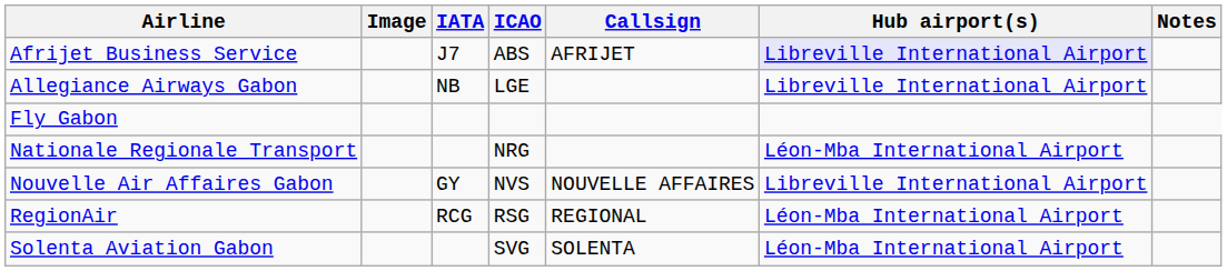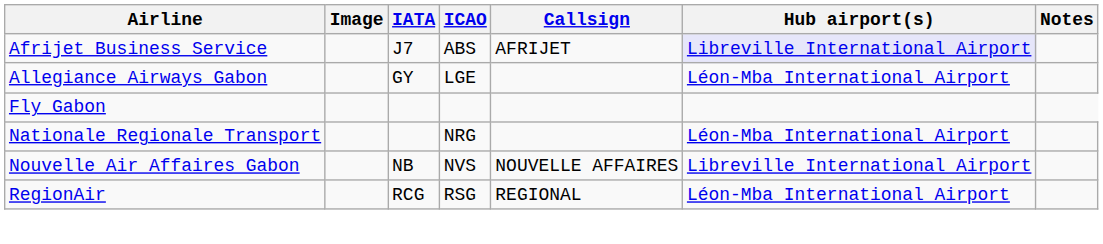Allegiance Airways Gabon | IATA: NB -> GY
Allegiance Airways Gabon | Hub airport(s): Libreville International Airport -> Léon-Mba International Airport
Nouvelle Air Affaires Gabon | IATA: GY -> NB
- row: Solenta Aviation Gabon | SVG | SOLENTA | Léon-Mba International Airport
